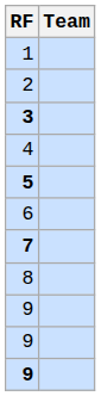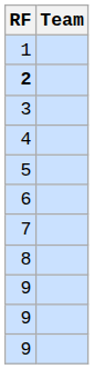row 3 | RF: normal -> bold
row 4 | RF: bold -> normal
row 6 | RF: bold -> normal
row 8 | RF: bold -> normal
row 12 | RF: bold -> normal
